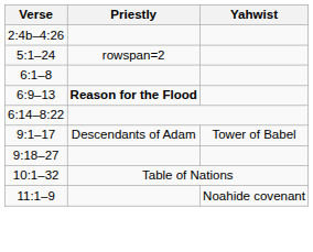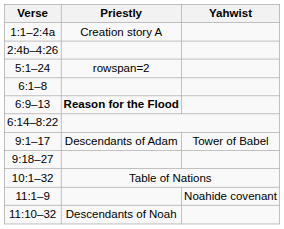+ row: 1:1–2:4a | Creation story A
+ row: 11:10–32 | Descendants of Noah
